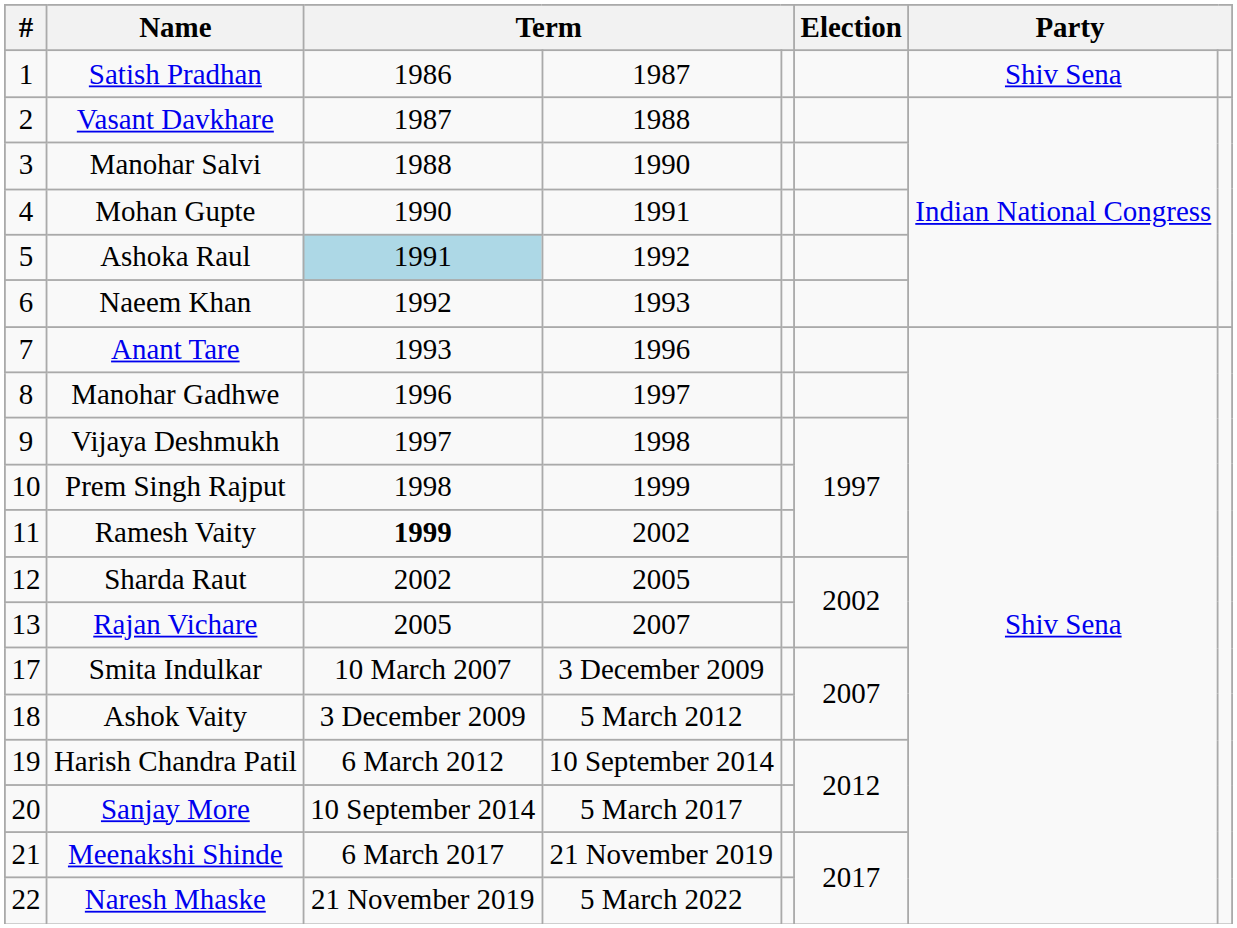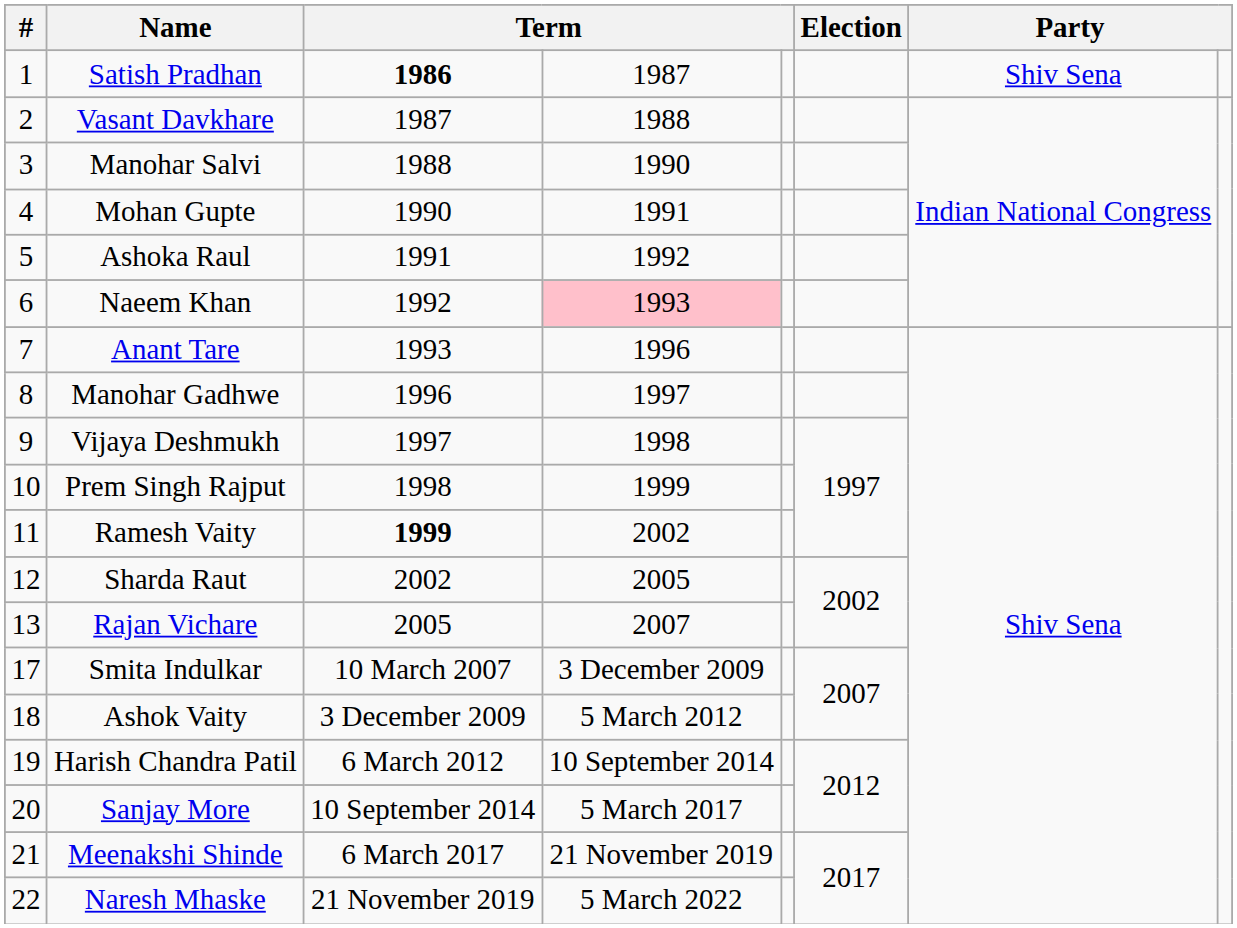Satish Pradhan | column 3: normal -> bold
Ashoka Raul | column 3: lightblue background -> no background
Naeem Khan | column 4: no background -> pink background
